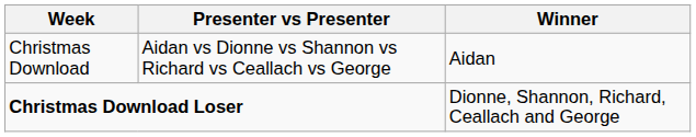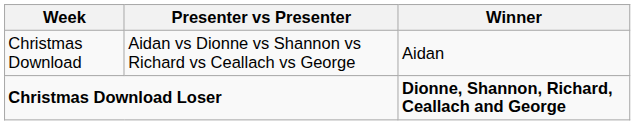Christmas Download Loser | Winner: normal -> bold
